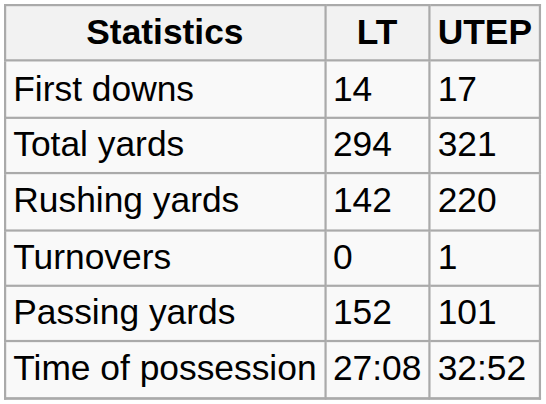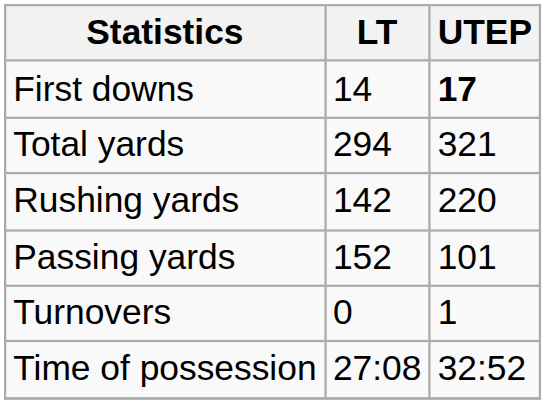First downs | UTEP: normal -> bold
rows swapped: Passing yards <-> Turnovers
